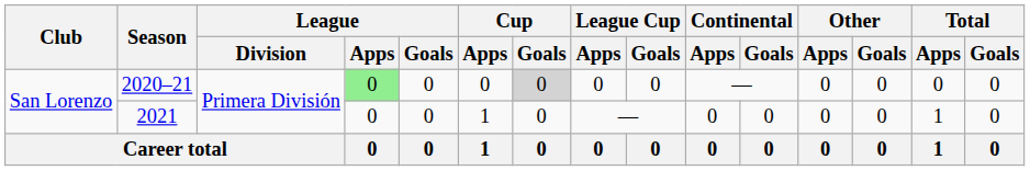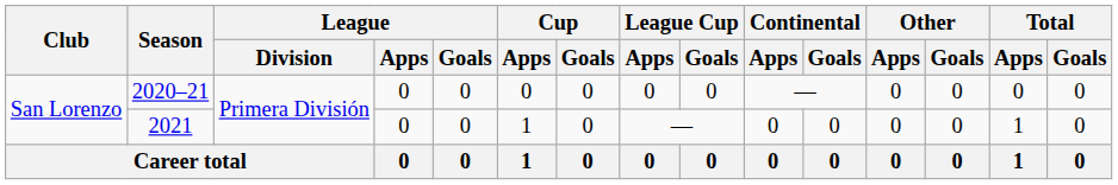2020–21 | League / Apps: lightgreen background -> no background
2020–21 | Cup / Goals: lightgrey background -> no background
